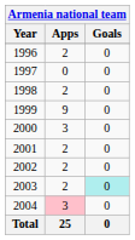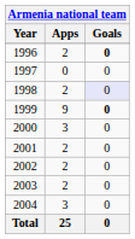1996 | Goals: normal -> bold
1998 | Goals: no background -> lavender background
1999 | Goals: normal -> bold
2003 | Goals: paleturquoise background -> no background
2004 | Apps: pink background -> no background
